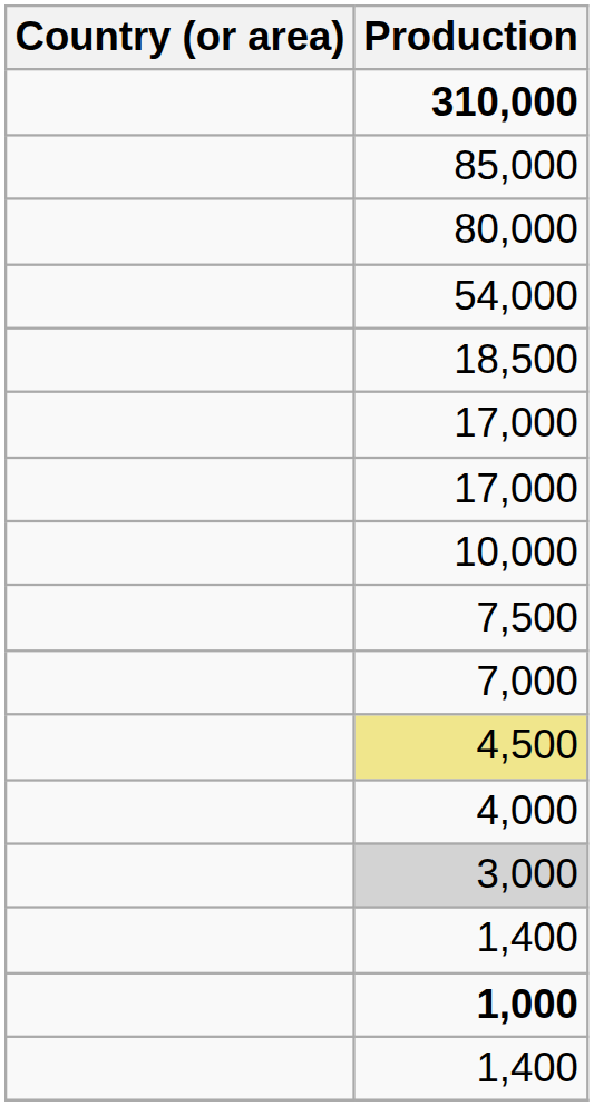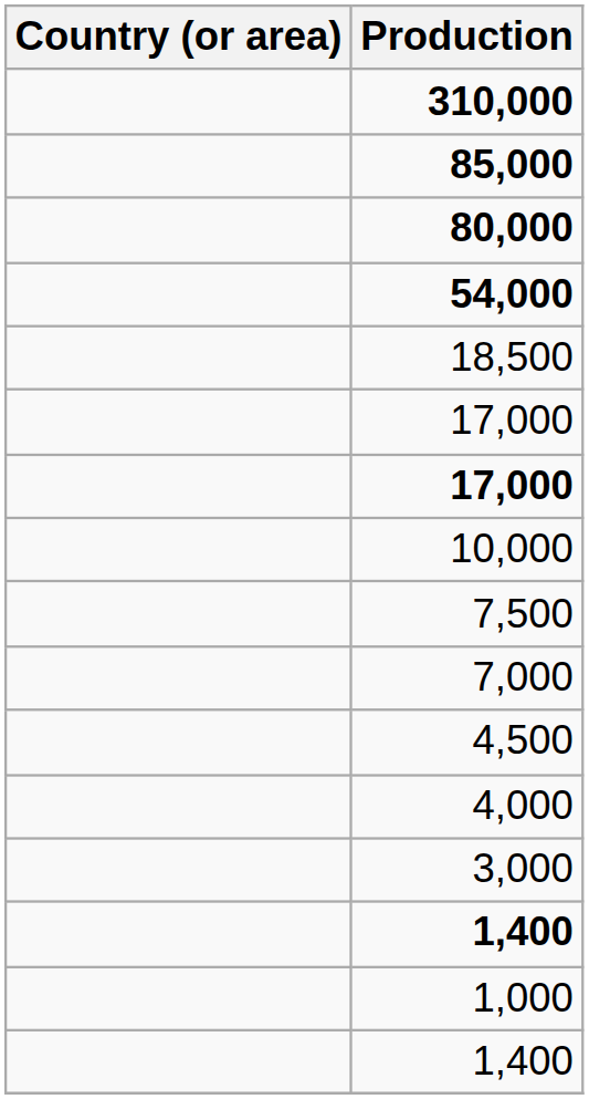row 3 | Production: normal -> bold
row 4 | Production: normal -> bold
row 5 | Production: normal -> bold
row 8 | Production: normal -> bold
row 12 | Production: khaki background -> no background
row 14 | Production: lightgrey background -> no background
row 15 | Production: normal -> bold
row 16 | Production: bold -> normal
